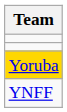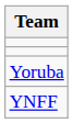row 4 | column 1: gold background -> no background
